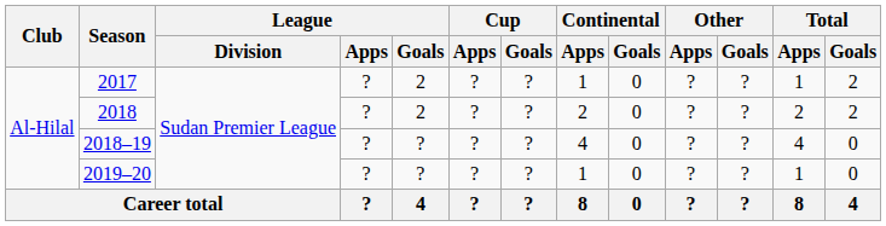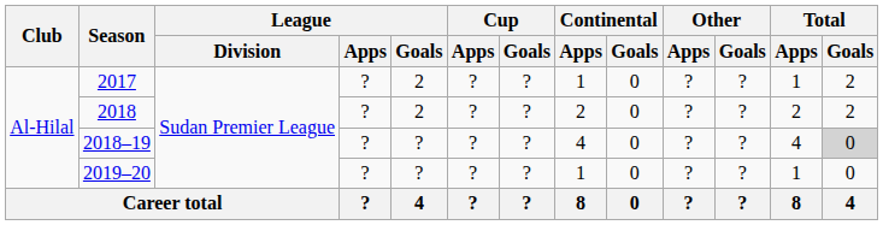2018–19 | Total / Goals: no background -> lightgrey background
